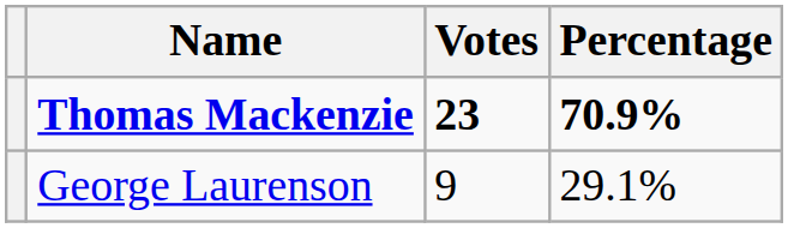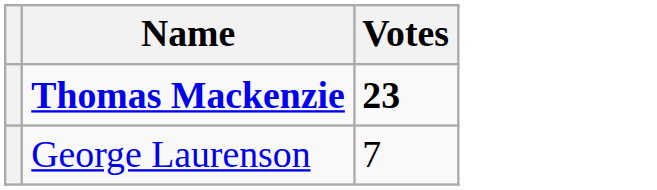- column: Percentage | 70.9% | 29.1%
George Laurenson | Votes: 9 -> 7
